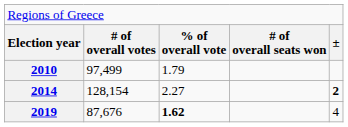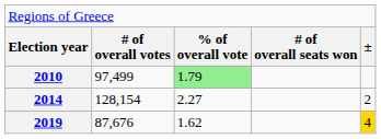2010 | column 3: no background -> lightgreen background
2014 | column 5: bold -> normal
2019 | column 3: bold -> normal
2019 | column 5: no background -> gold background
